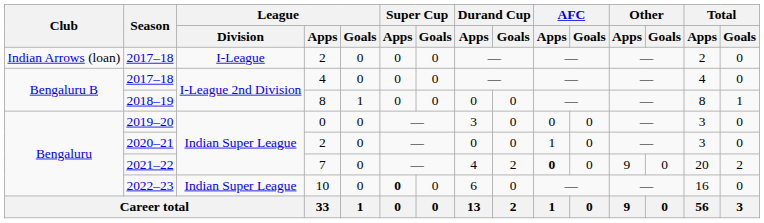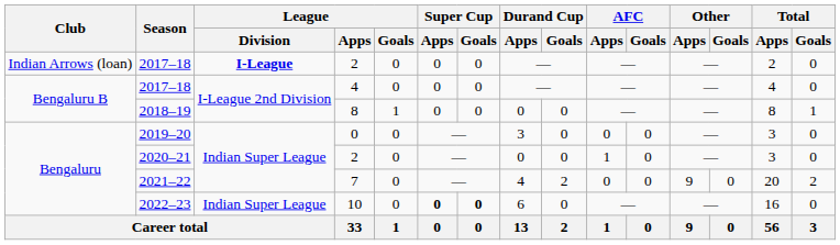2017–18 / 2 | League / Division: normal -> bold
2021–22 | AFC / Apps: bold -> normal
2022–23 | Super Cup / Goals: normal -> bold
